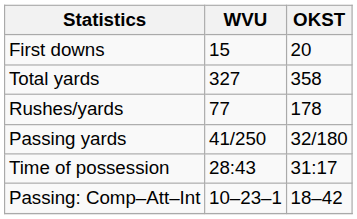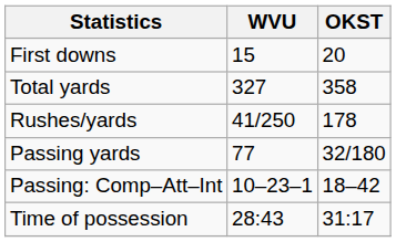Rushes/yards | WVU: 77 -> 41/250
Passing yards | WVU: 41/250 -> 77
rows swapped: Passing: Comp–Att–Int <-> Time of possession
